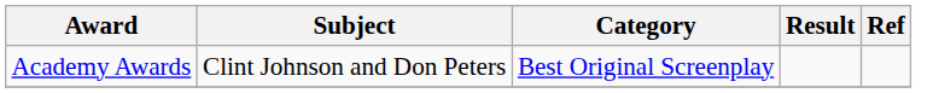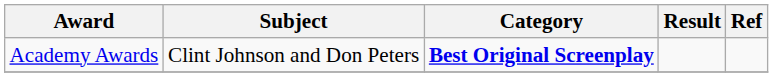Academy Awards | Category: normal -> bold
